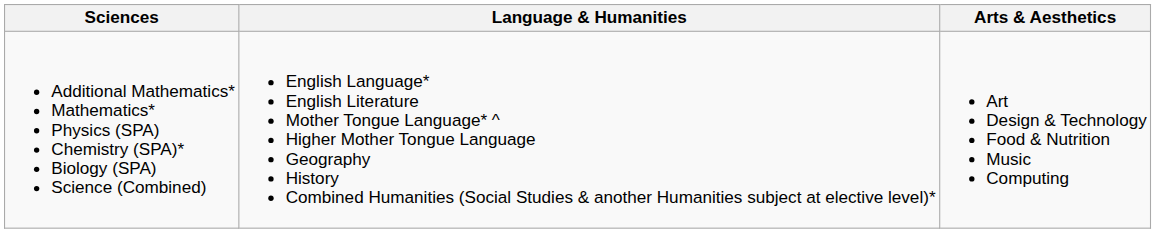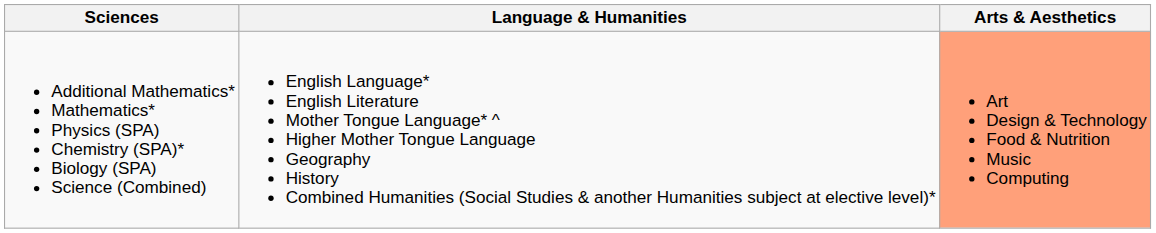row 2 | Arts & Aesthetics: no background -> lightsalmon background
